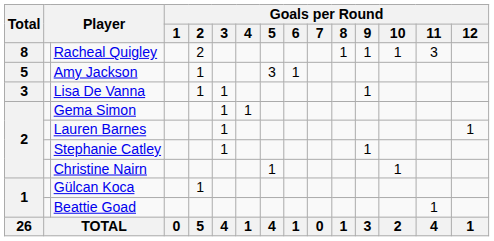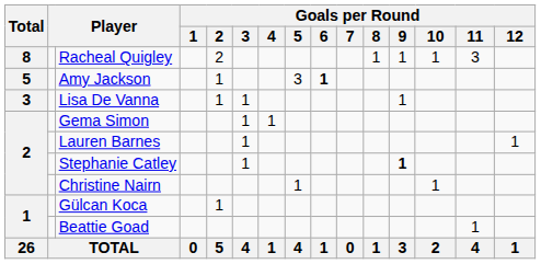Amy Jackson | Goals per Round / 6: normal -> bold
Stephanie Catley | Goals per Round / 9: normal -> bold
